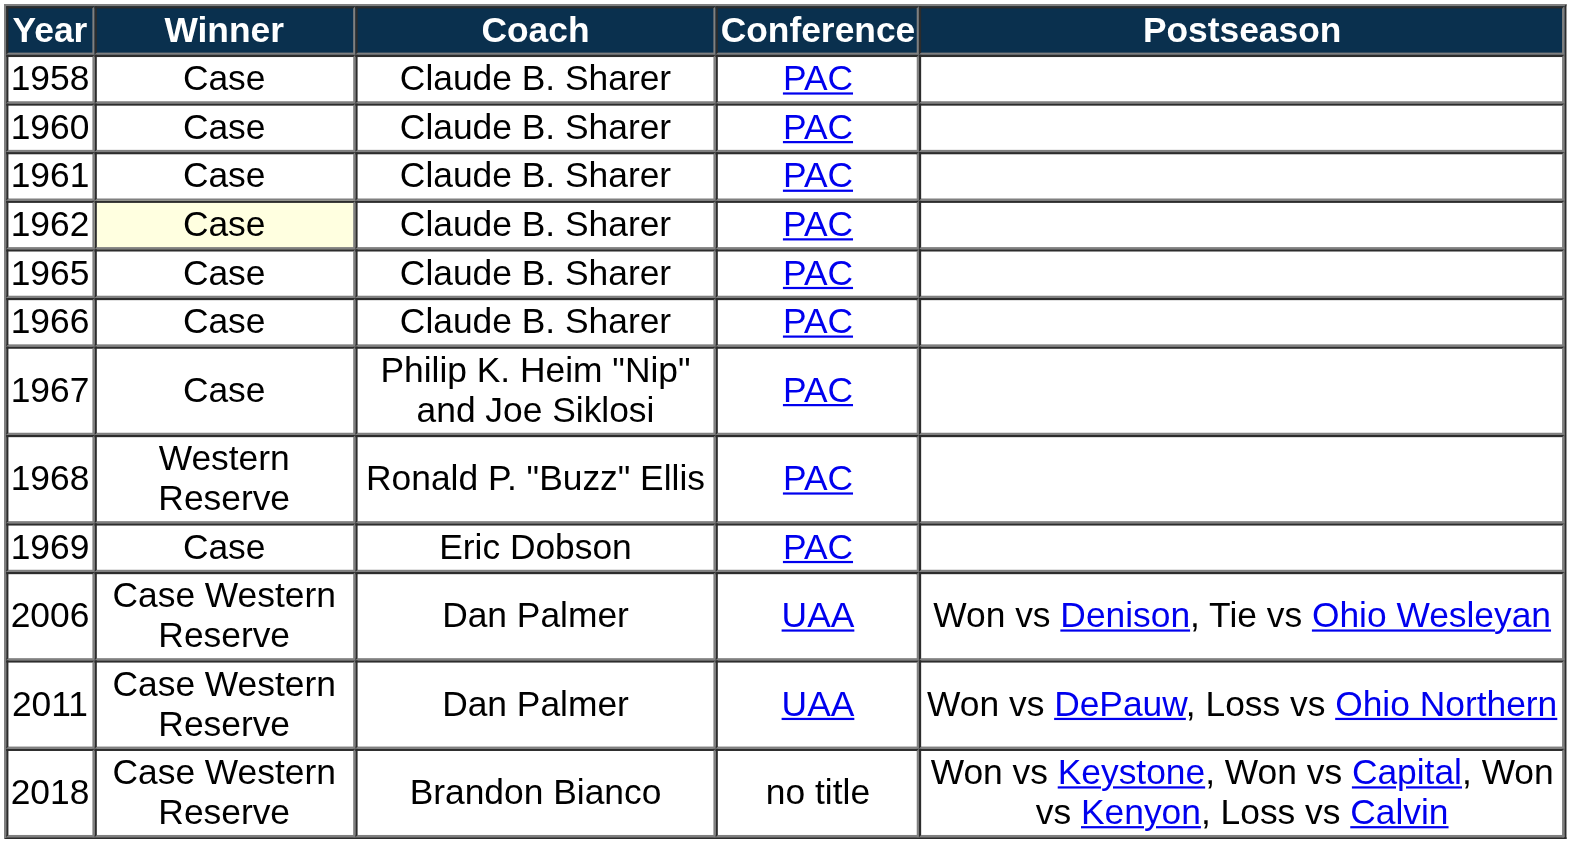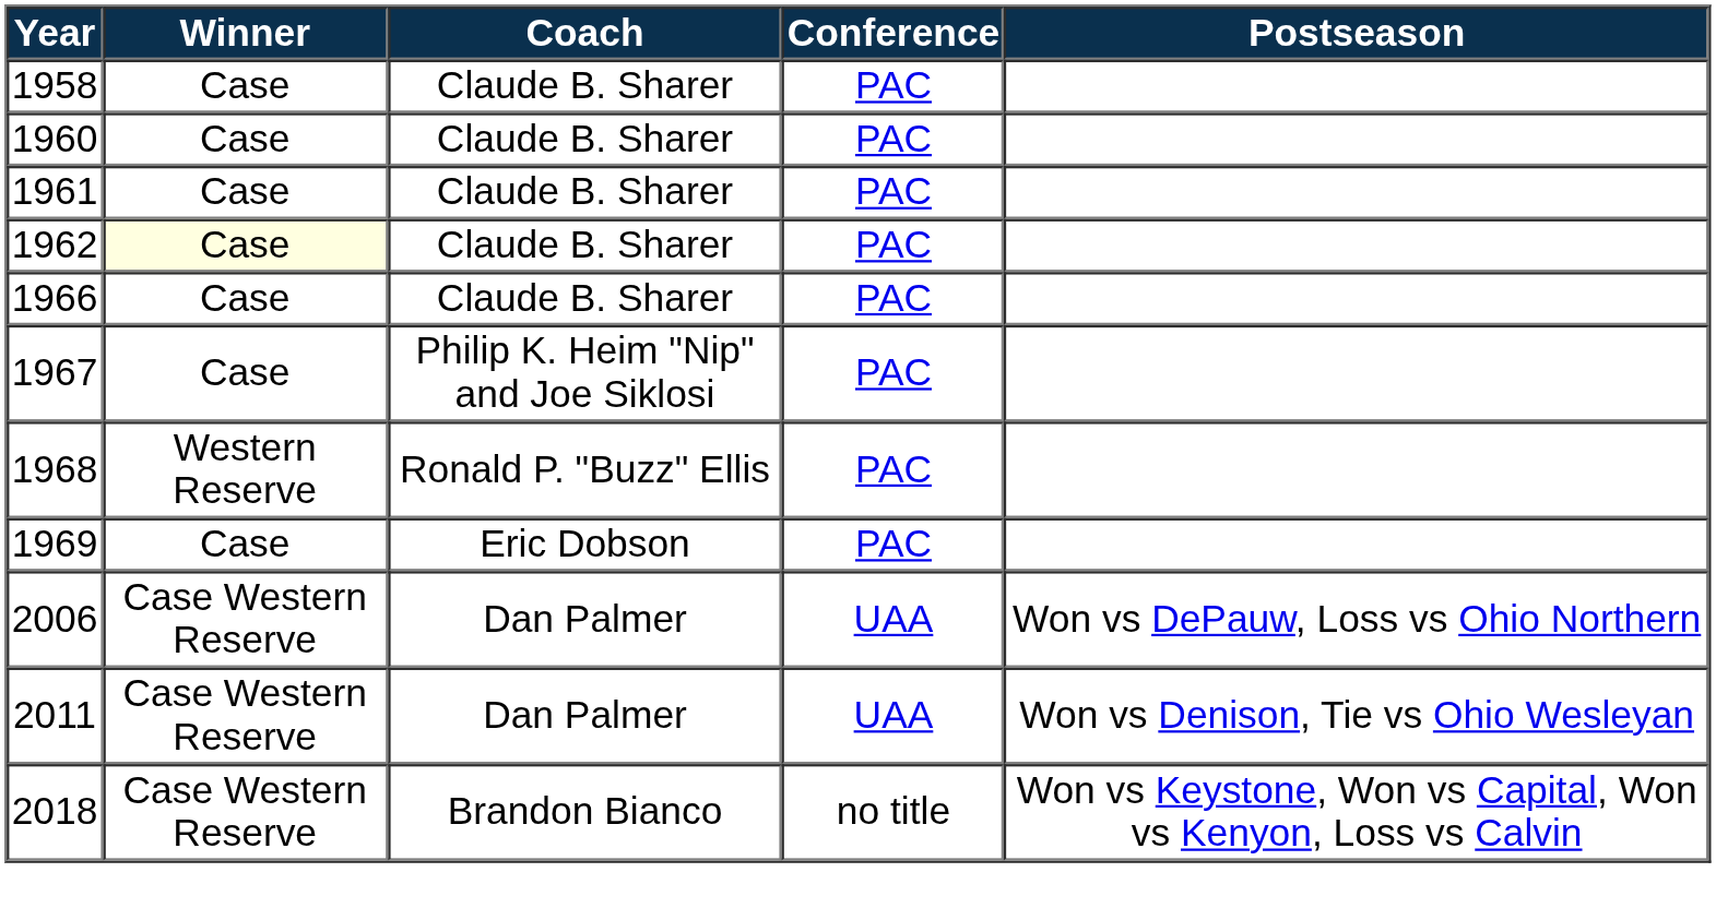- row: 1965 | Case | Claude B. Sharer | PAC
2006 | Postseason: Won vs Denison, Tie vs Ohio Wesleyan -> Won vs DePauw, Loss vs Ohio Northern
2011 | Postseason: Won vs DePauw, Loss vs Ohio Northern -> Won vs Denison, Tie vs Ohio Wesleyan
